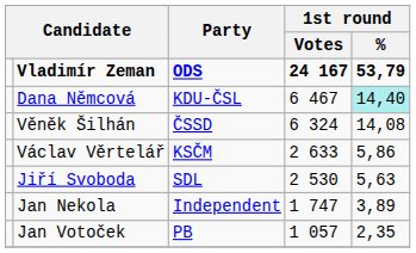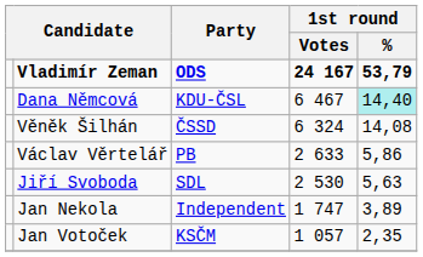Václav Věrtelář | Party: KSČM -> PB
Jan Votoček | Party: PB -> KSČM
